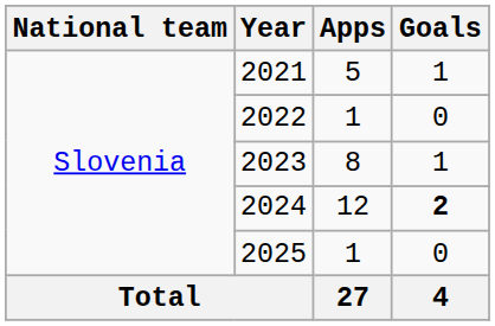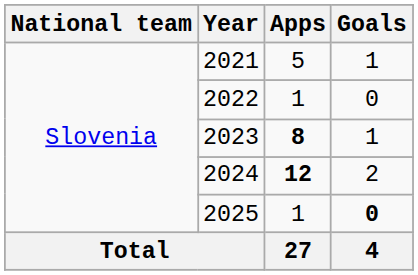2023 | Apps: normal -> bold
2024 | Apps: normal -> bold
2024 | Goals: bold -> normal
2025 | Goals: normal -> bold
